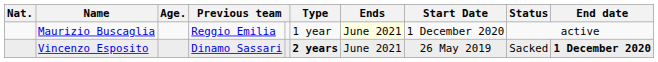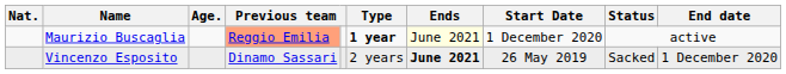Maurizio Buscaglia | column 4: no background -> lightsalmon background
Maurizio Buscaglia | Type: normal -> bold
Vincenzo Esposito | Type: bold -> normal
Vincenzo Esposito | Ends: normal -> bold
Vincenzo Esposito | End date: bold -> normal
